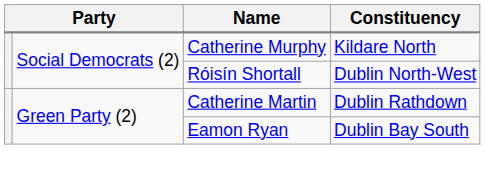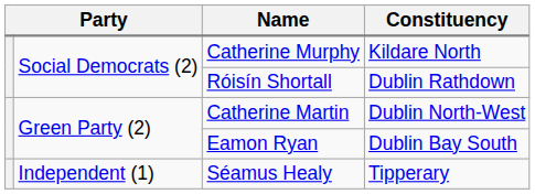Róisín Shortall | Constituency: Dublin North-West -> Dublin Rathdown
Catherine Martin | Constituency: Dublin Rathdown -> Dublin North-West
+ row: Independent (1) | Séamus Healy | Tipperary
